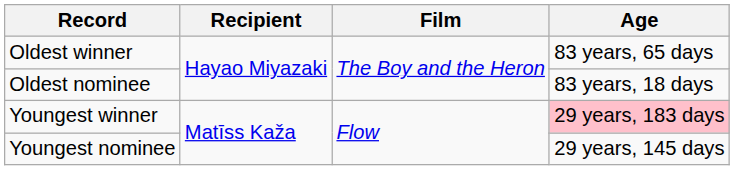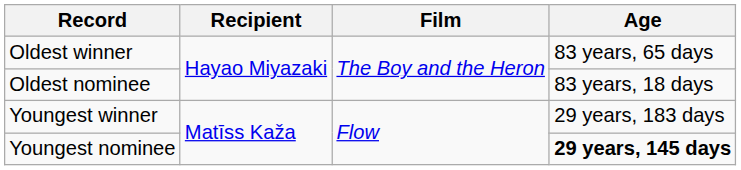Youngest winner | Age: pink background -> no background
Youngest nominee | Age: normal -> bold
